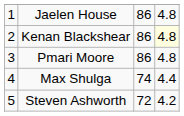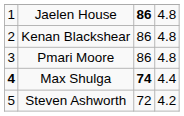Jaelen House | column 3: normal -> bold
Kenan Blackshear | column 4: lightyellow background -> no background
Max Shulga | column 1: normal -> bold
Max Shulga | column 3: normal -> bold
